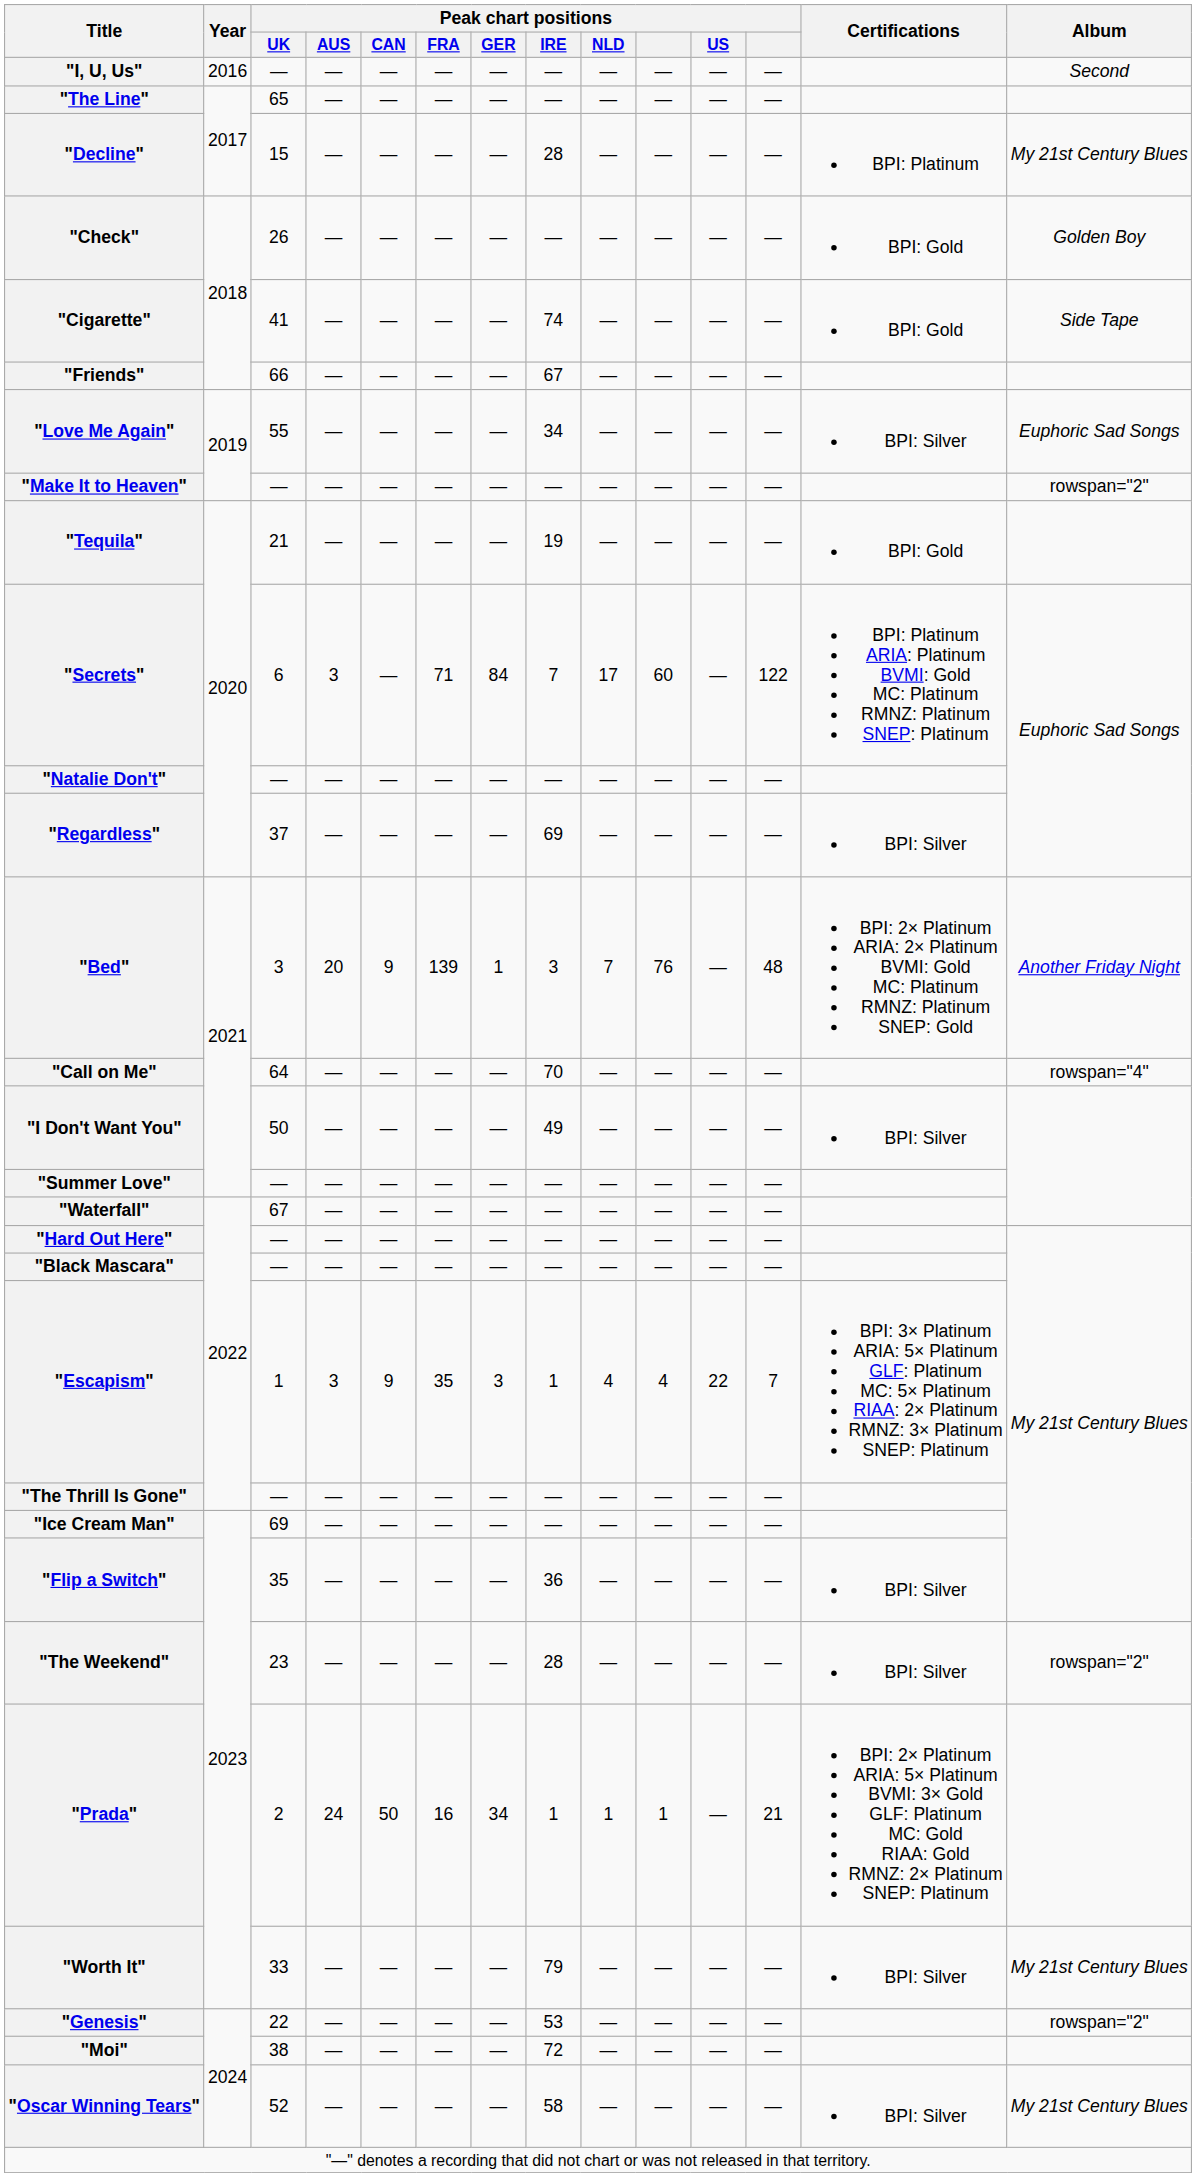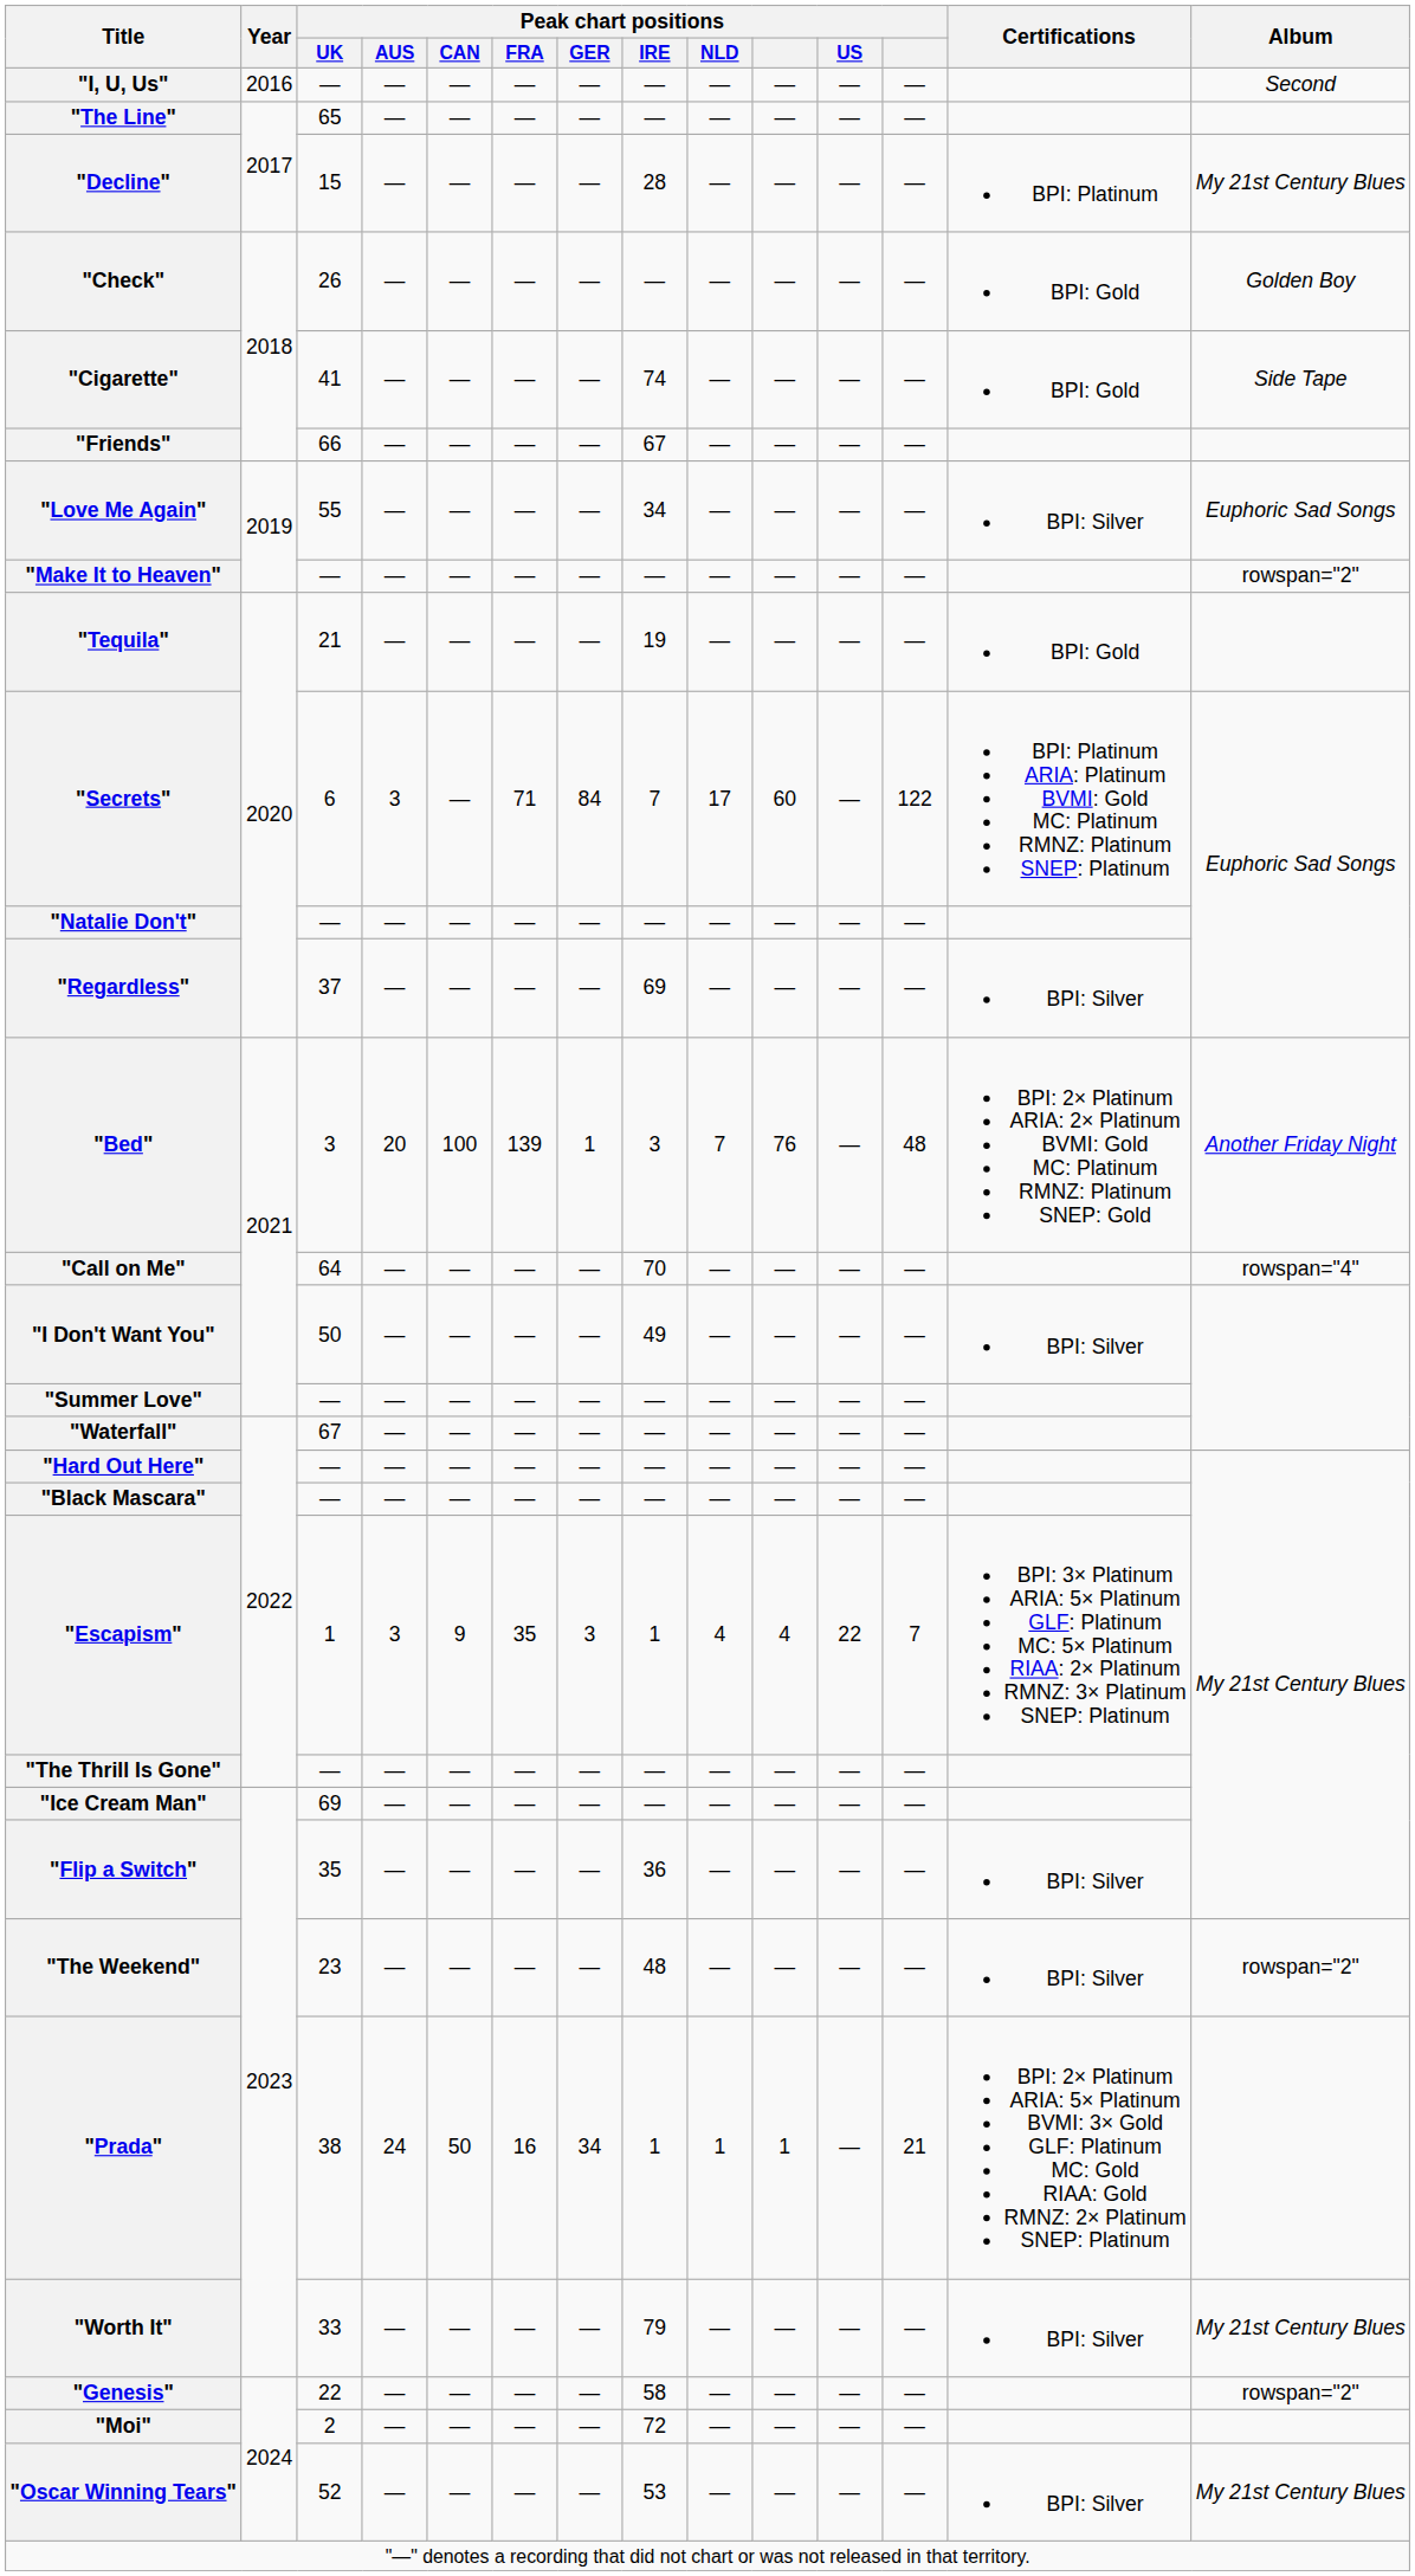"Bed" | Peak chart positions / CAN: 9 -> 100
"The Weekend" | Peak chart positions / IRE: 28 -> 48
"Prada" | Peak chart positions / UK: 2 -> 38
"Genesis" | Peak chart positions / IRE: 53 -> 58
"Moi" | Peak chart positions / UK: 38 -> 2
"Oscar Winning Tears" | Peak chart positions / IRE: 58 -> 53
